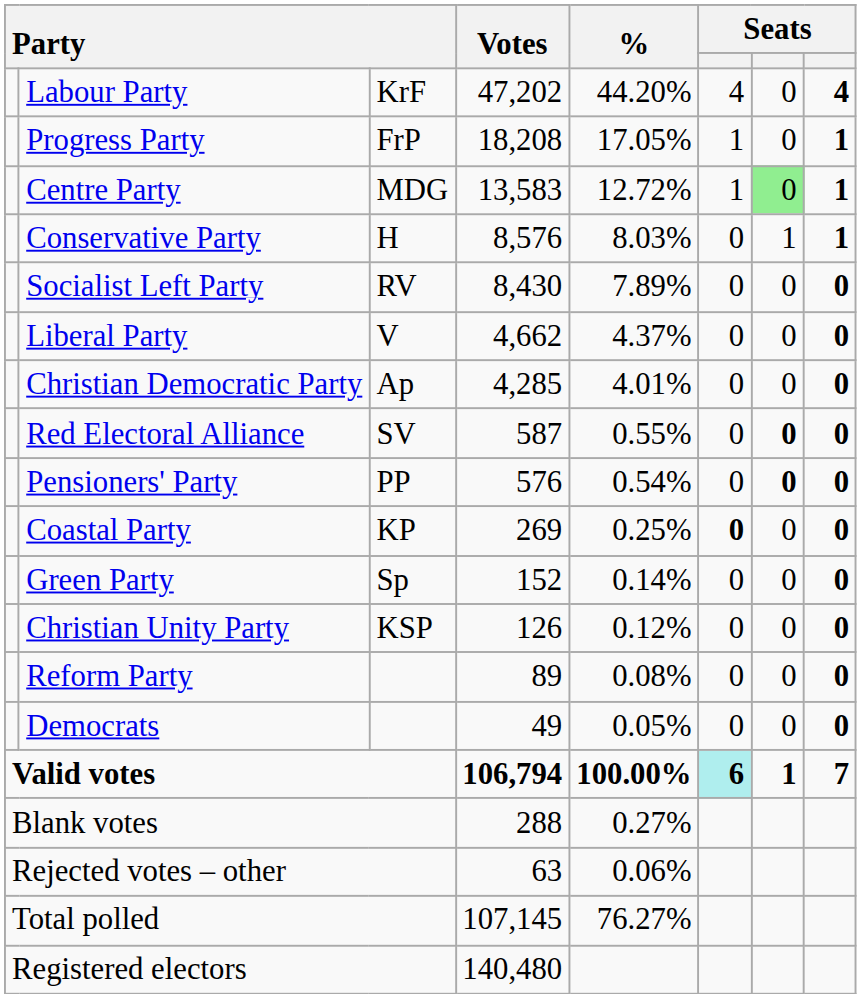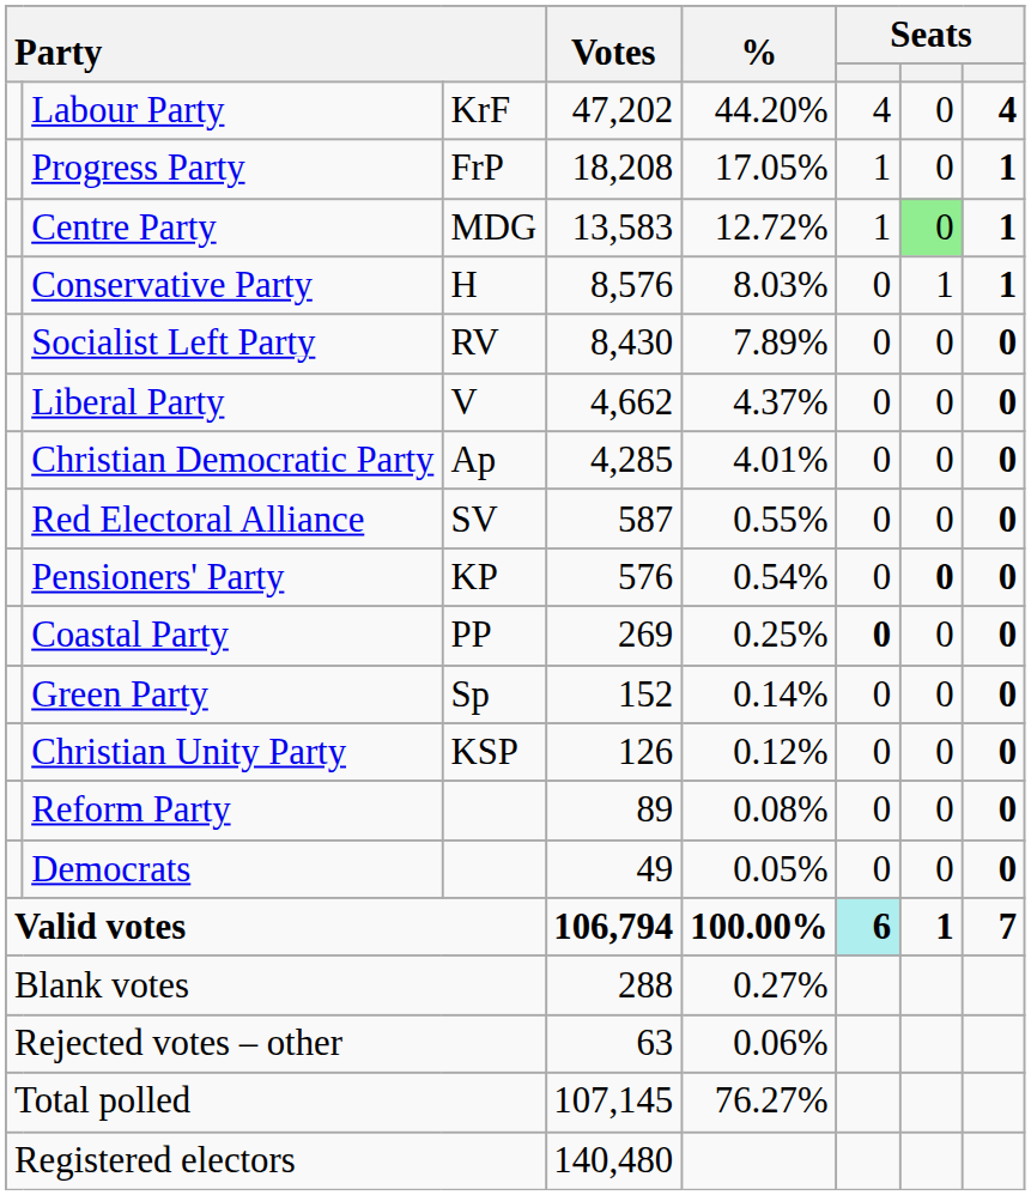Red Electoral Alliance | column 7: bold -> normal
Pensioners' Party | column 3: PP -> KP
Coastal Party | column 3: KP -> PP
